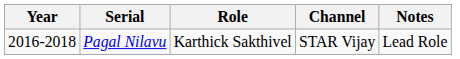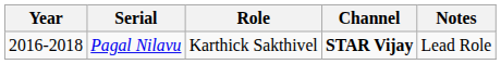Pagal Nilavu | Channel: normal -> bold
